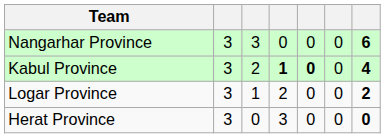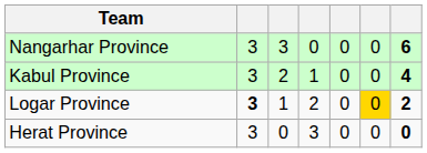Kabul Province | column 4: bold -> normal
Kabul Province | column 5: bold -> normal
Logar Province | column 2: normal -> bold
Logar Province | column 6: no background -> gold background
